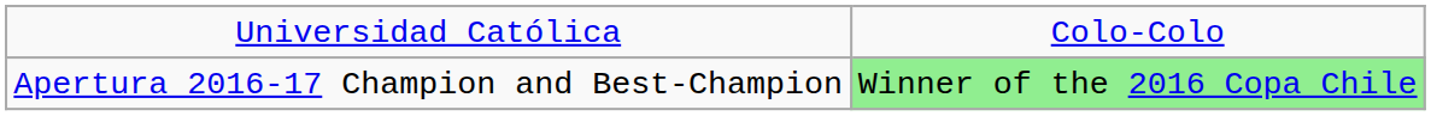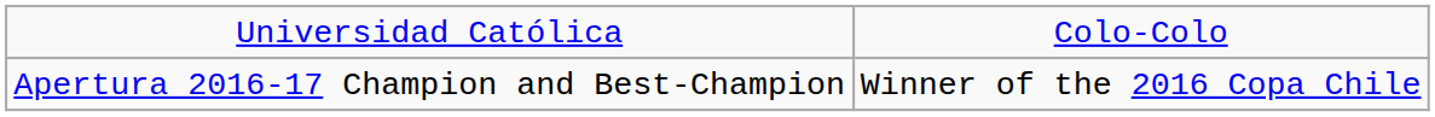Apertura 2016-17 Champion and Best-Champion | column 2: lightgreen background -> no background
